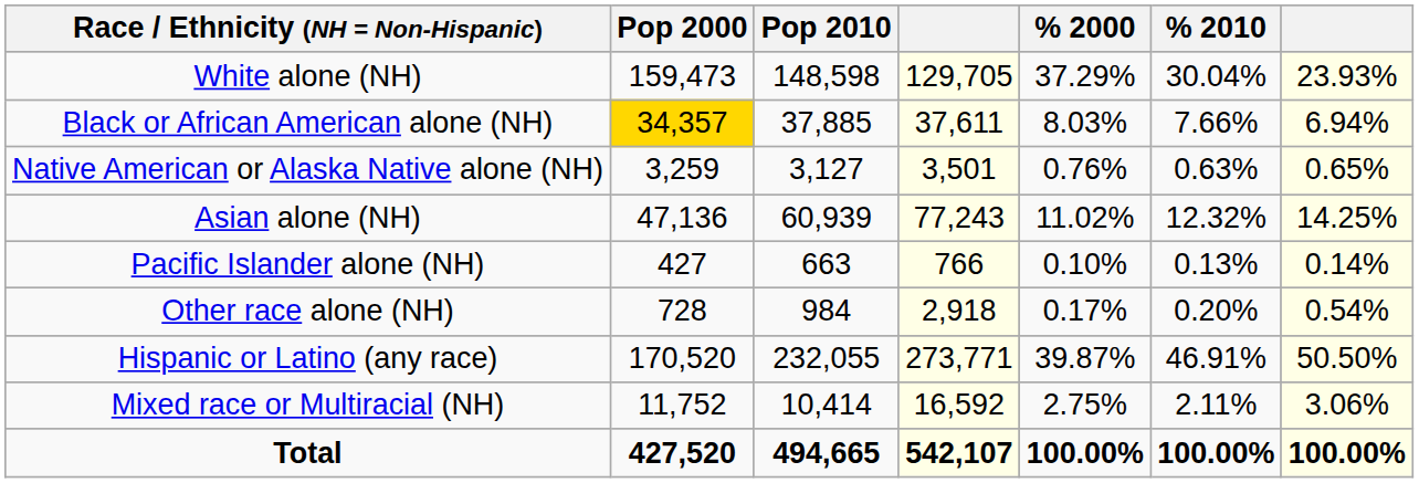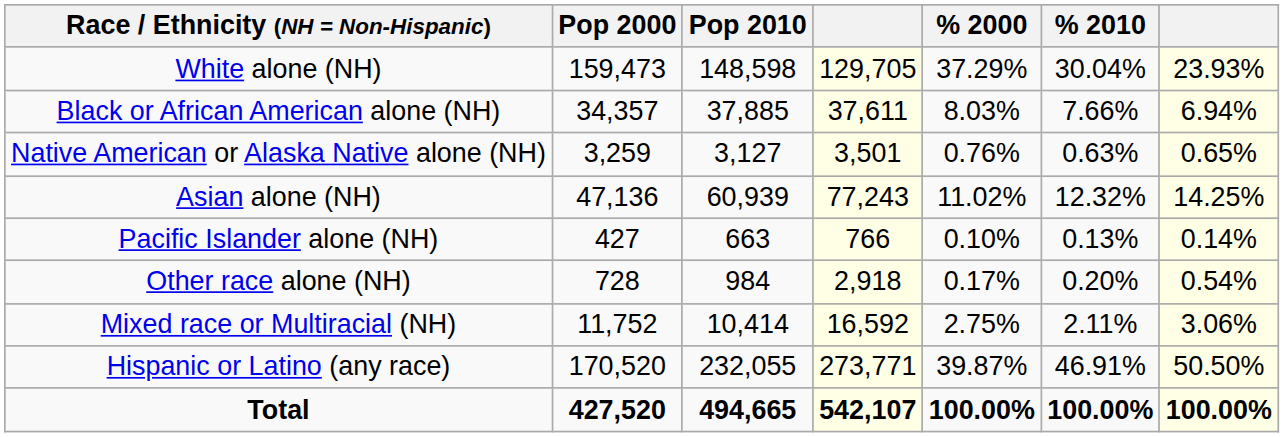Black or African American alone (NH) | Pop 2000: gold background -> no background
rows swapped: Mixed race or Multiracial (NH) <-> Hispanic or Latino (any race)
